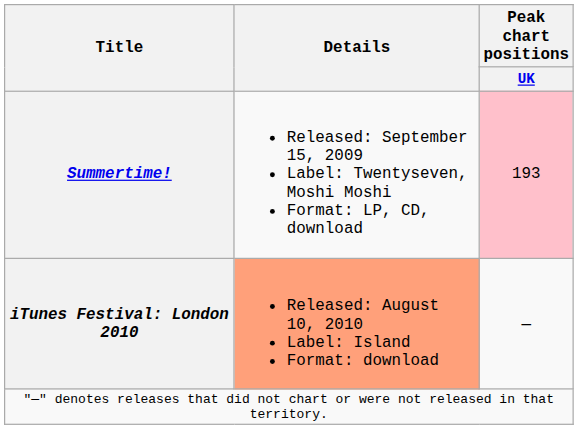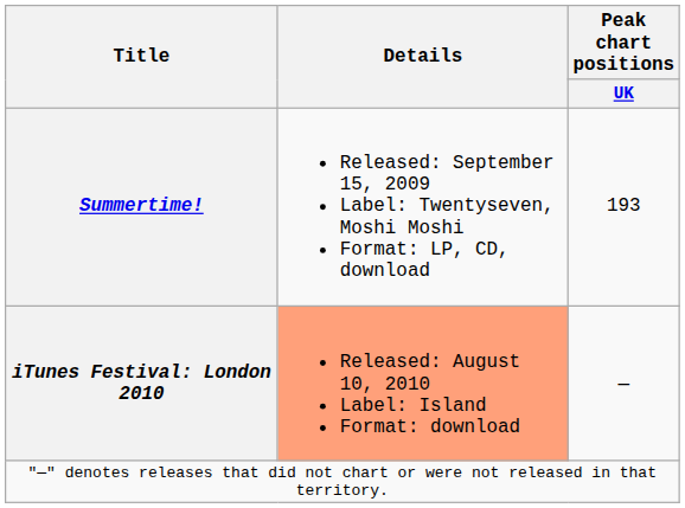Summertime! | Peak chart positions / UK: pink background -> no background
